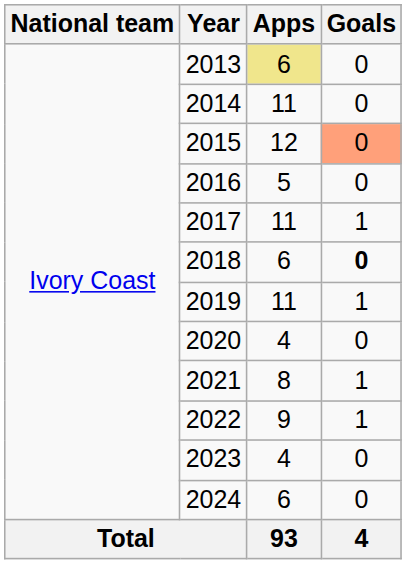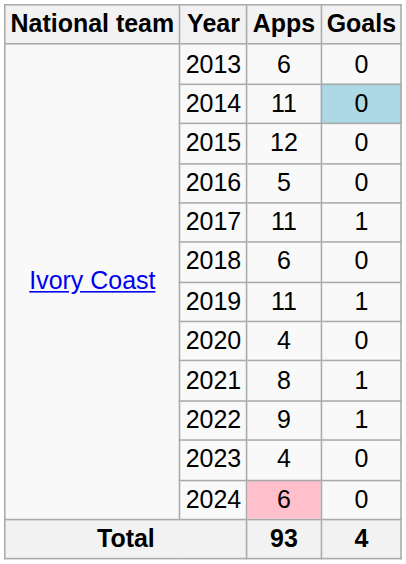2013 | Apps: khaki background -> no background
2014 | Goals: no background -> lightblue background
2015 | Goals: lightsalmon background -> no background
2018 | Goals: bold -> normal
2024 | Apps: no background -> pink background
